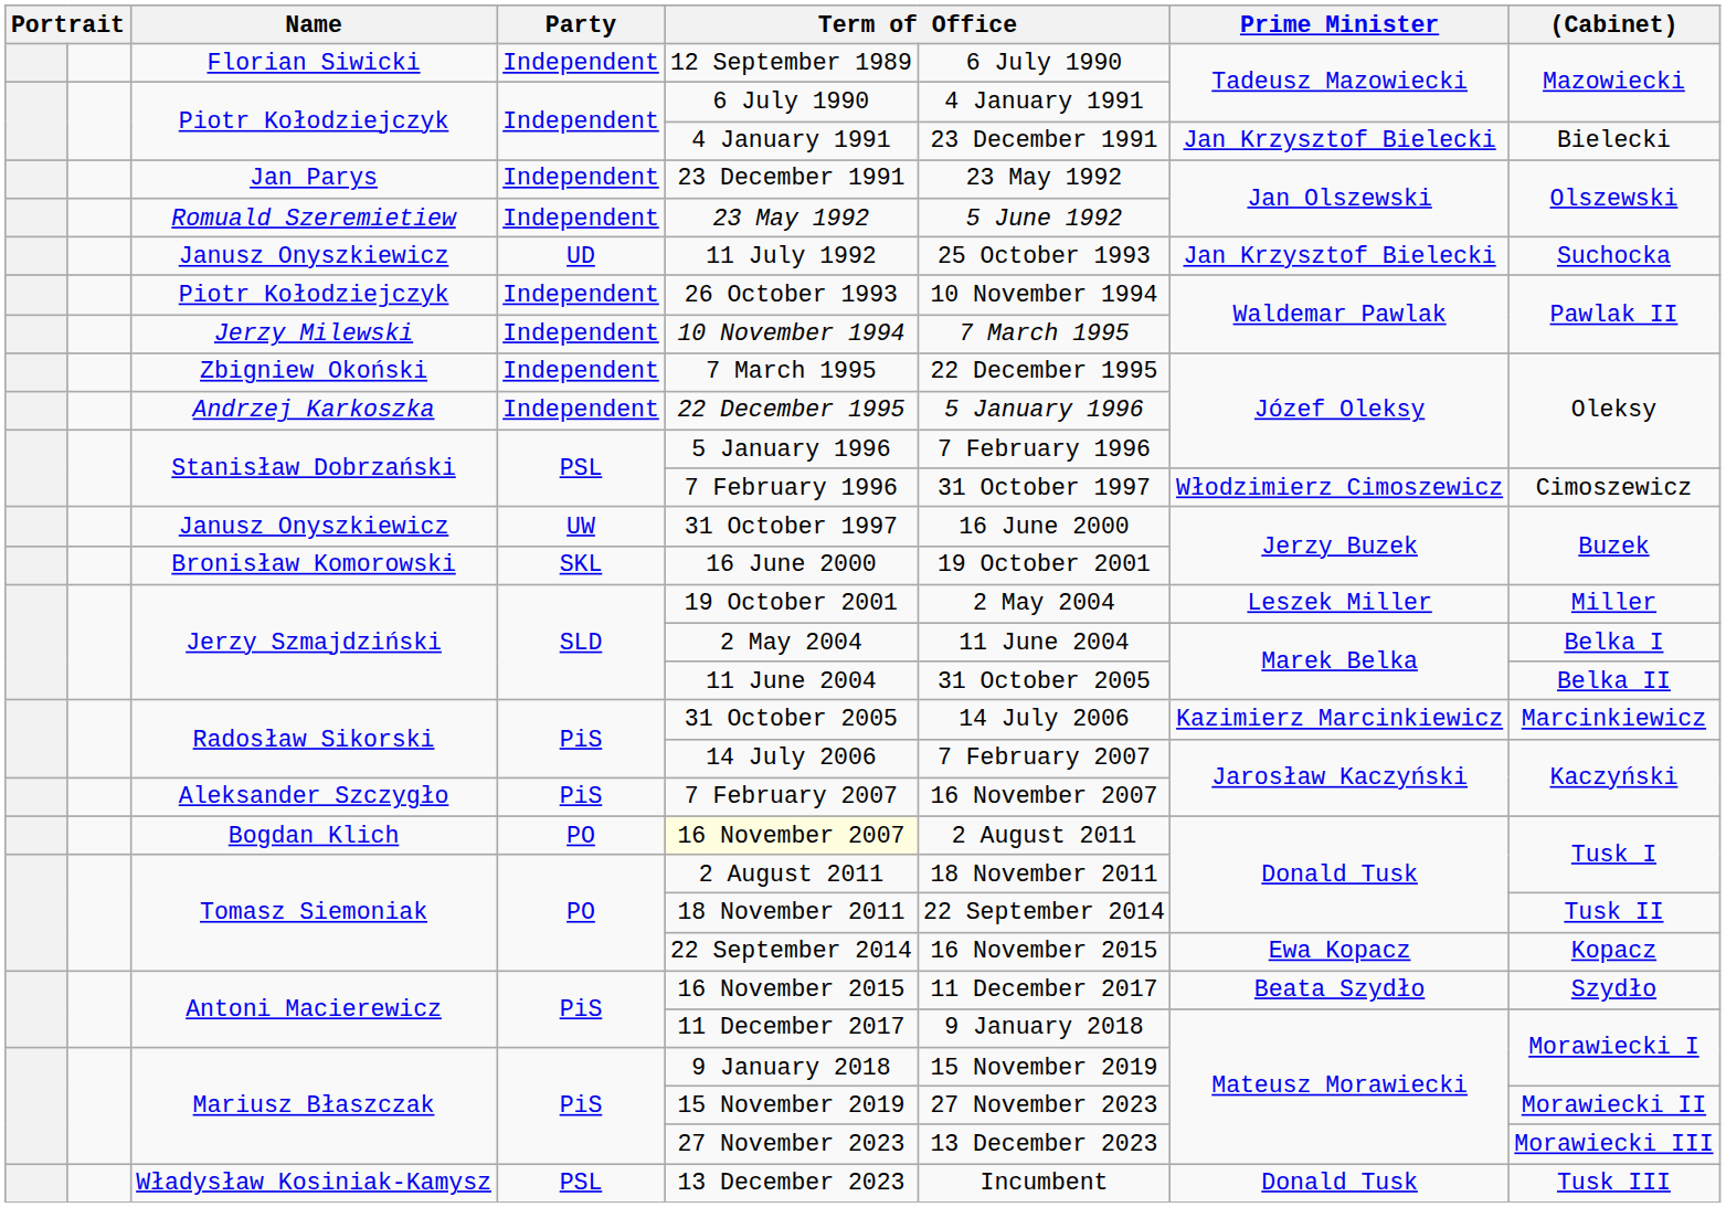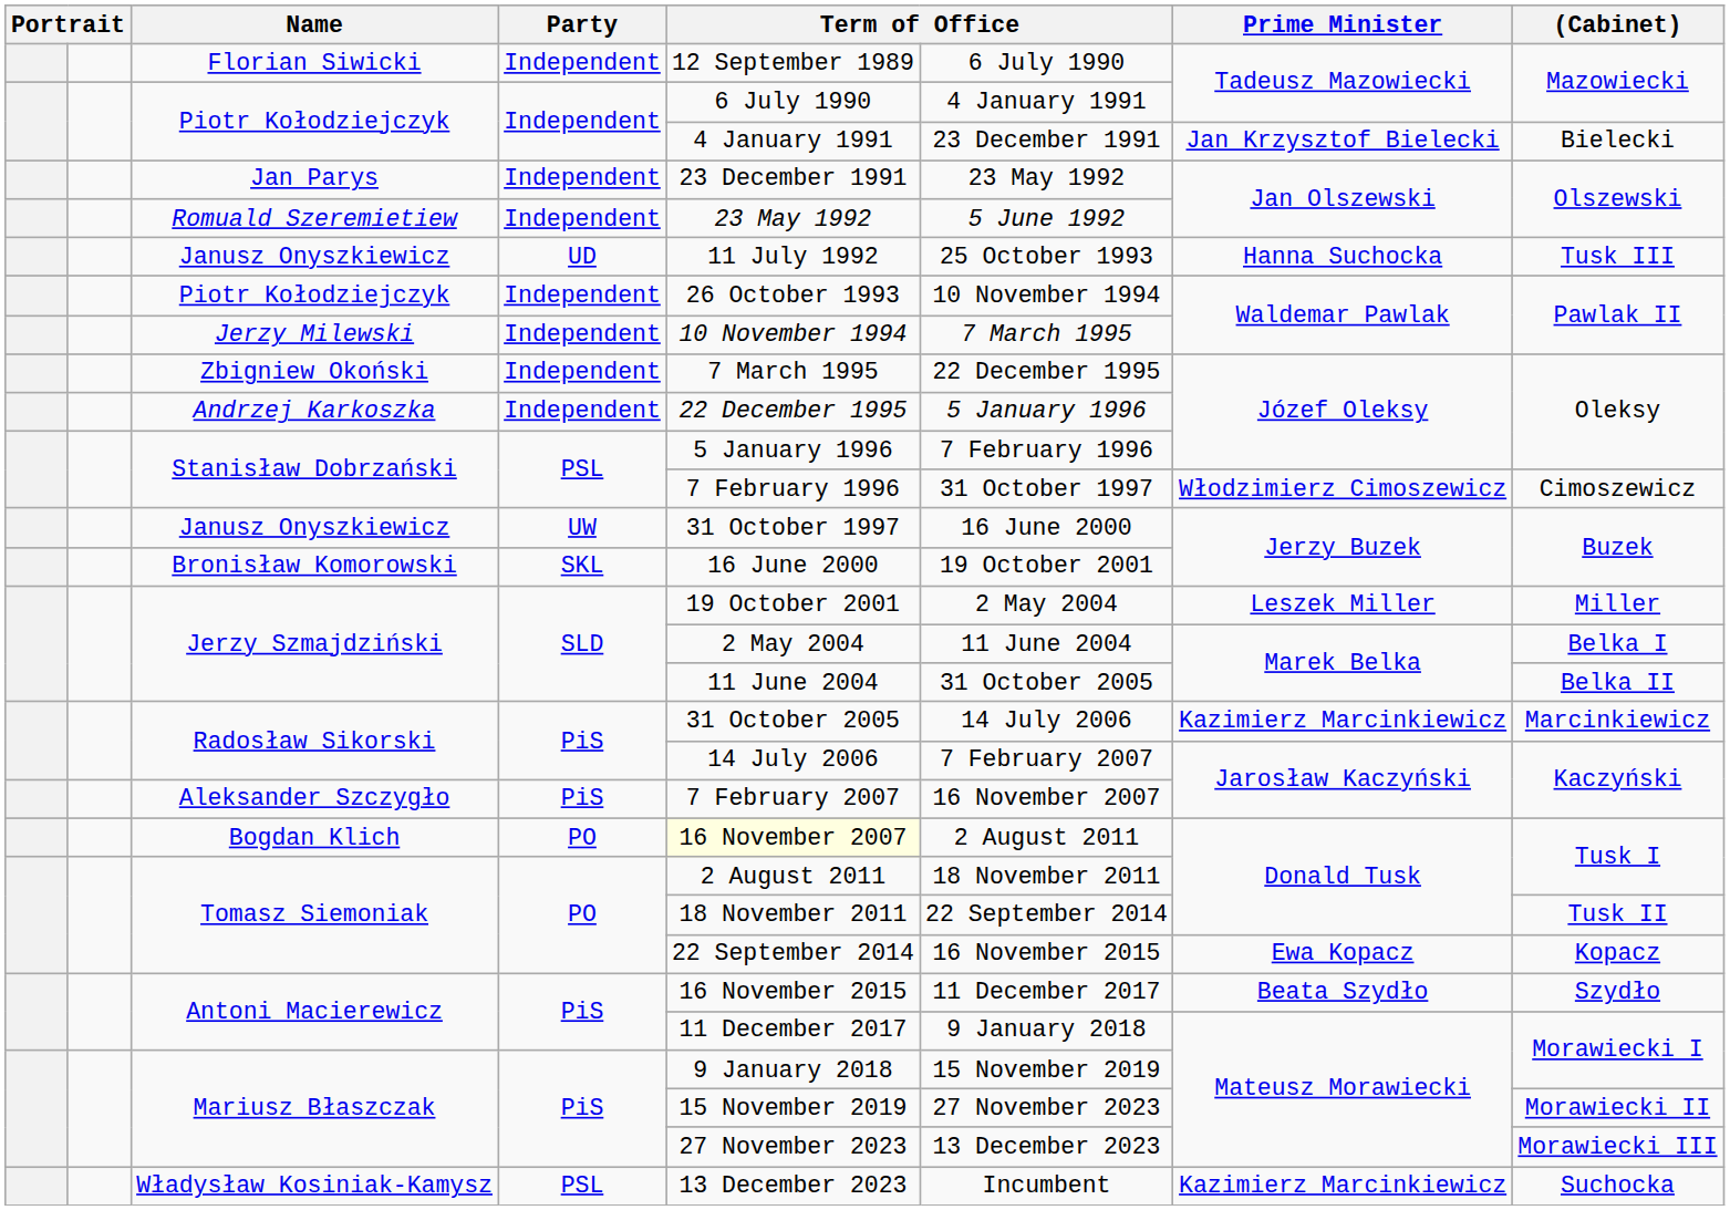Janusz Onyszkiewicz / UD | Prime Minister: Jan Krzysztof Bielecki -> Hanna Suchocka
Janusz Onyszkiewicz / UD | (Cabinet): Suchocka -> Tusk III
Władysław Kosiniak-Kamysz | Prime Minister: Donald Tusk -> Kazimierz Marcinkiewicz
Władysław Kosiniak-Kamysz | (Cabinet): Tusk III -> Suchocka
